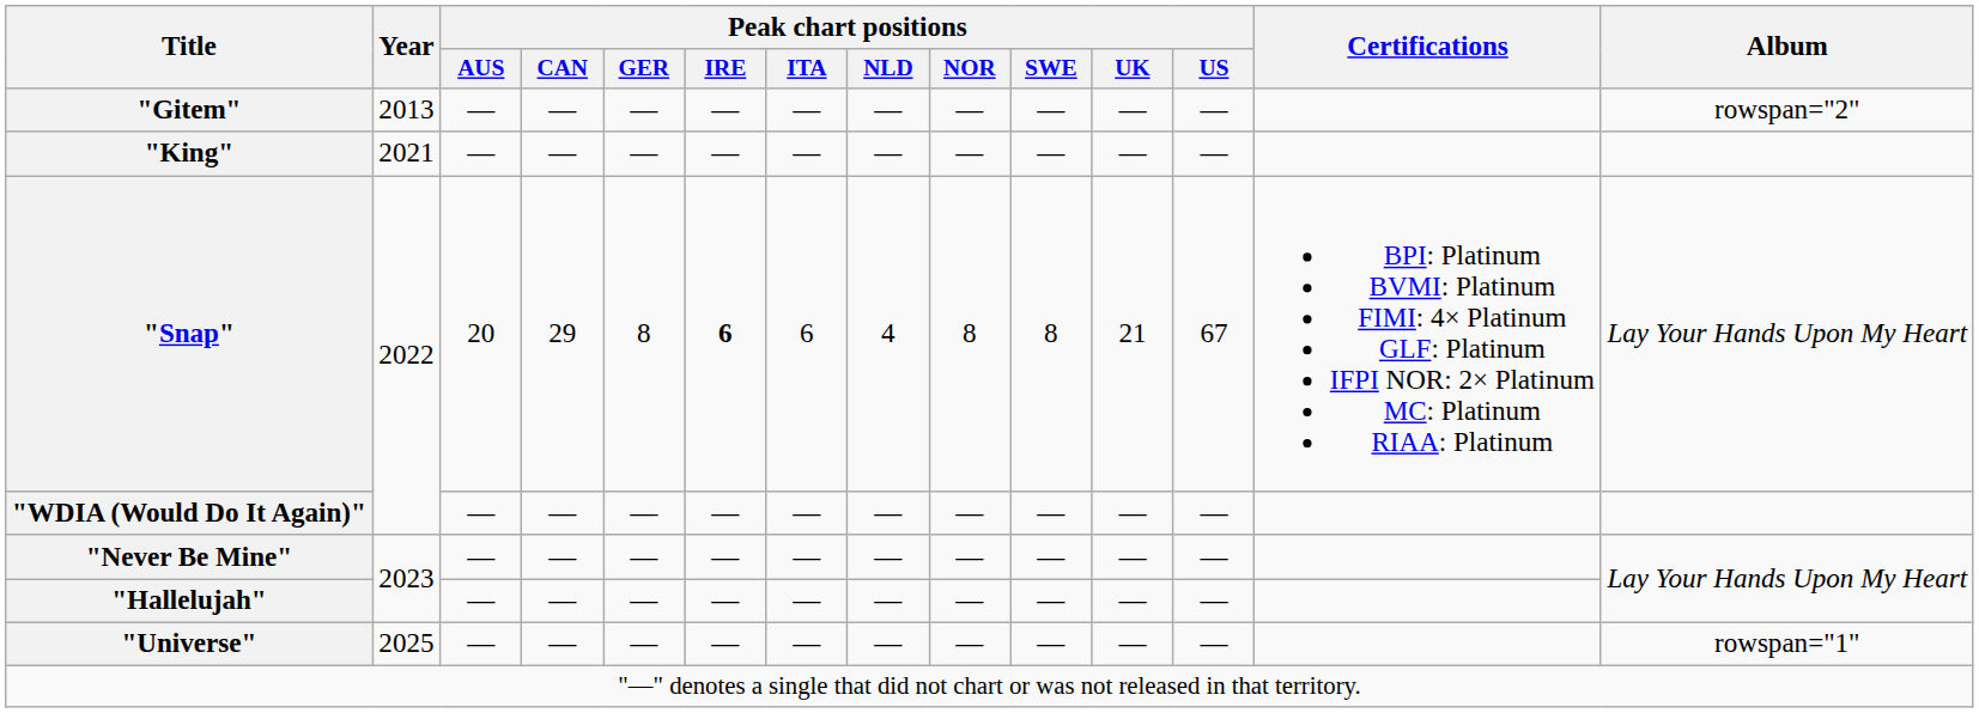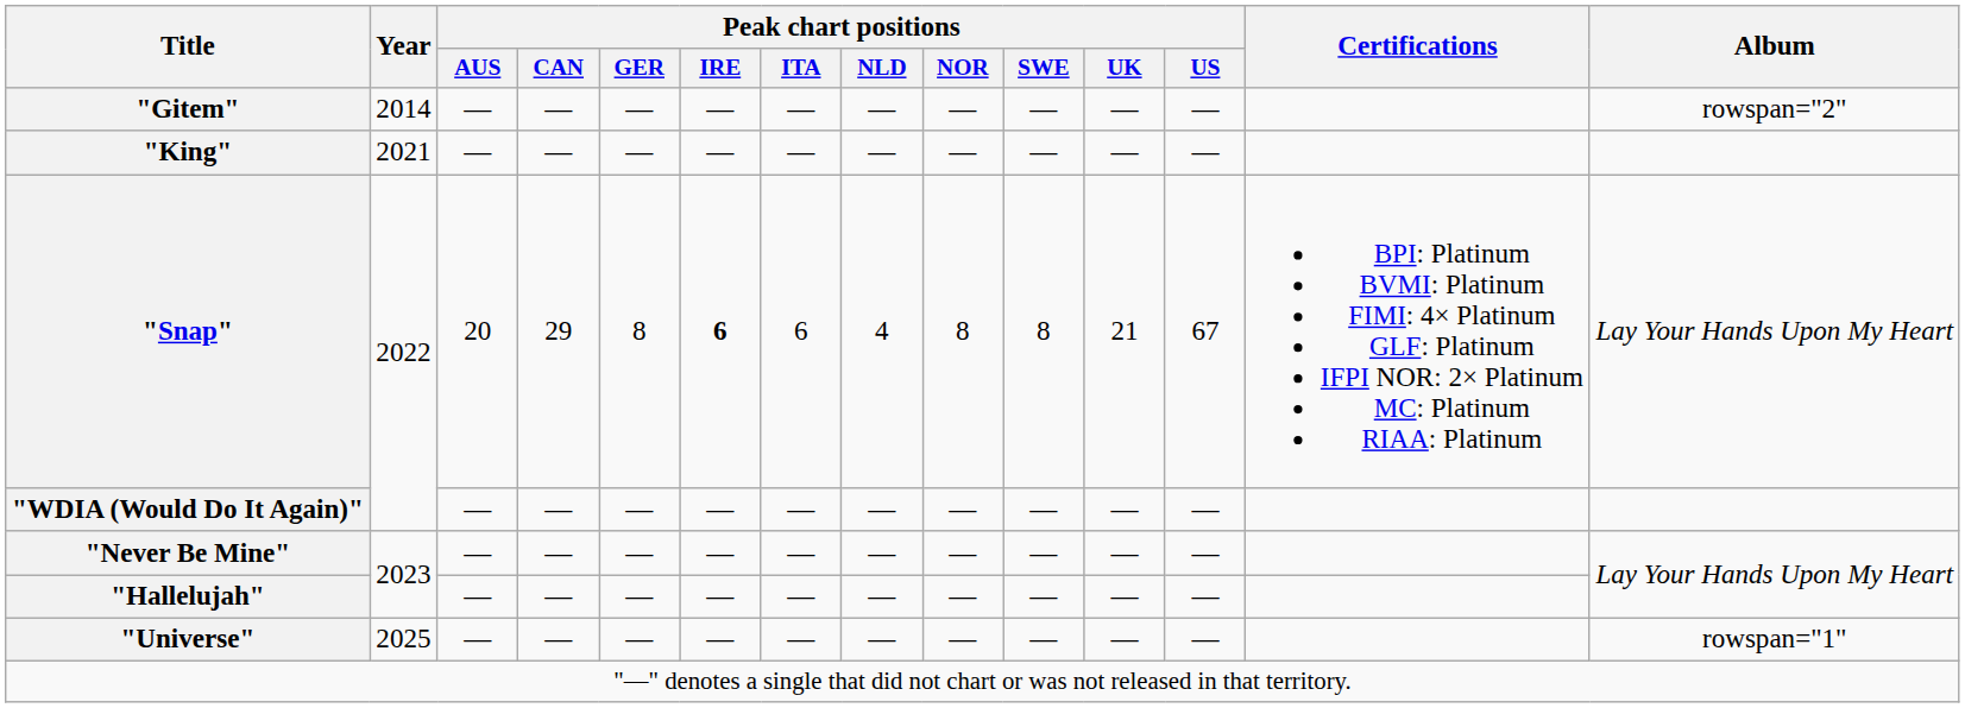"Gitem" | Year: 2013 -> 2014
